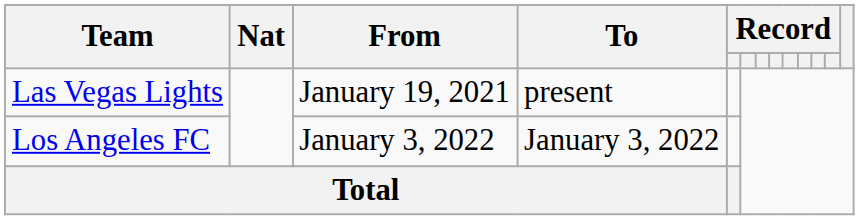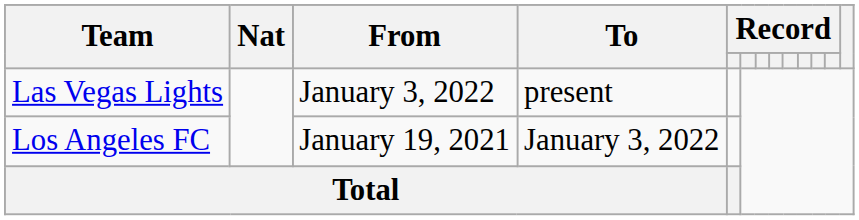Las Vegas Lights | From: January 19, 2021 -> January 3, 2022
Los Angeles FC | From: January 3, 2022 -> January 19, 2021
